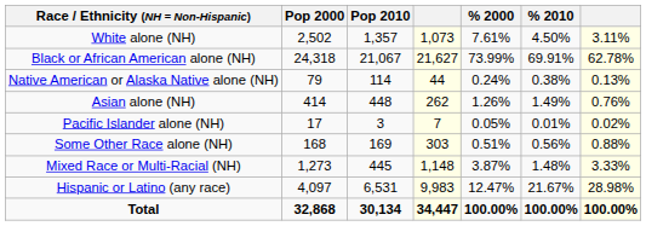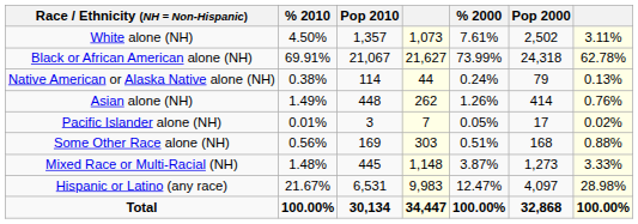columns swapped: Pop 2000 <-> % 2010
